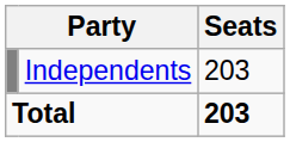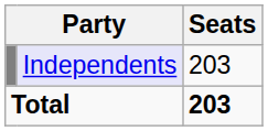row 2 | column 2: no background -> lavender background
